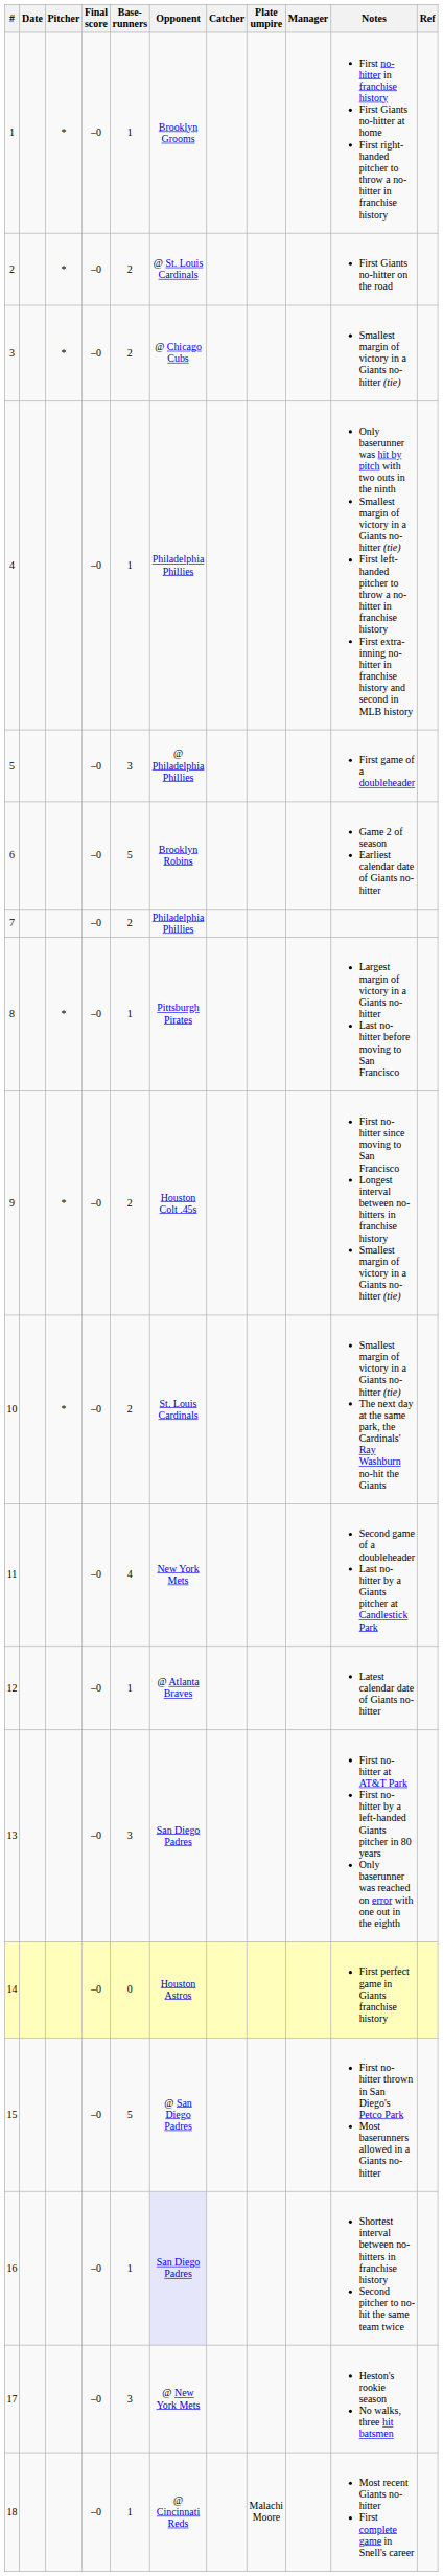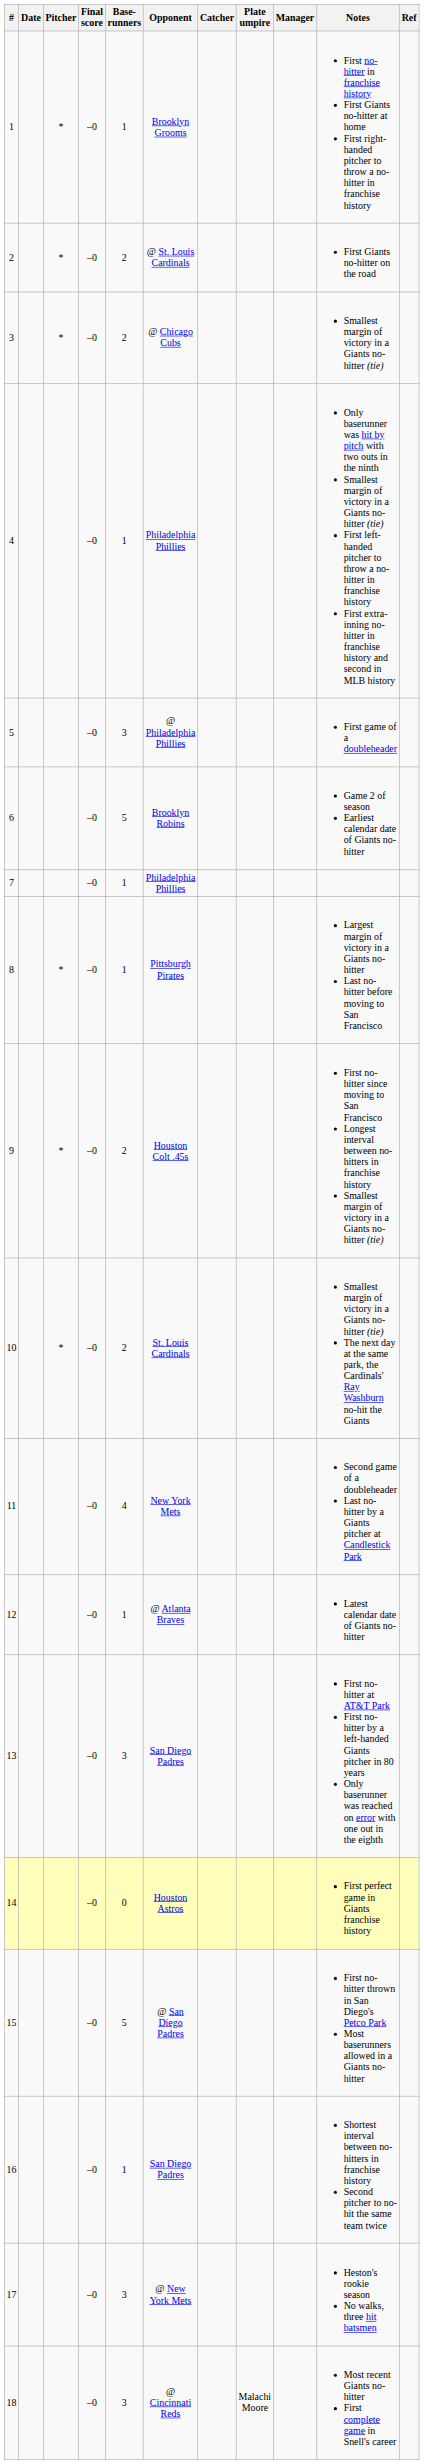7 | Base- runners: 2 -> 1
16 | Opponent: lavender background -> no background
18 | Base- runners: 1 -> 3
